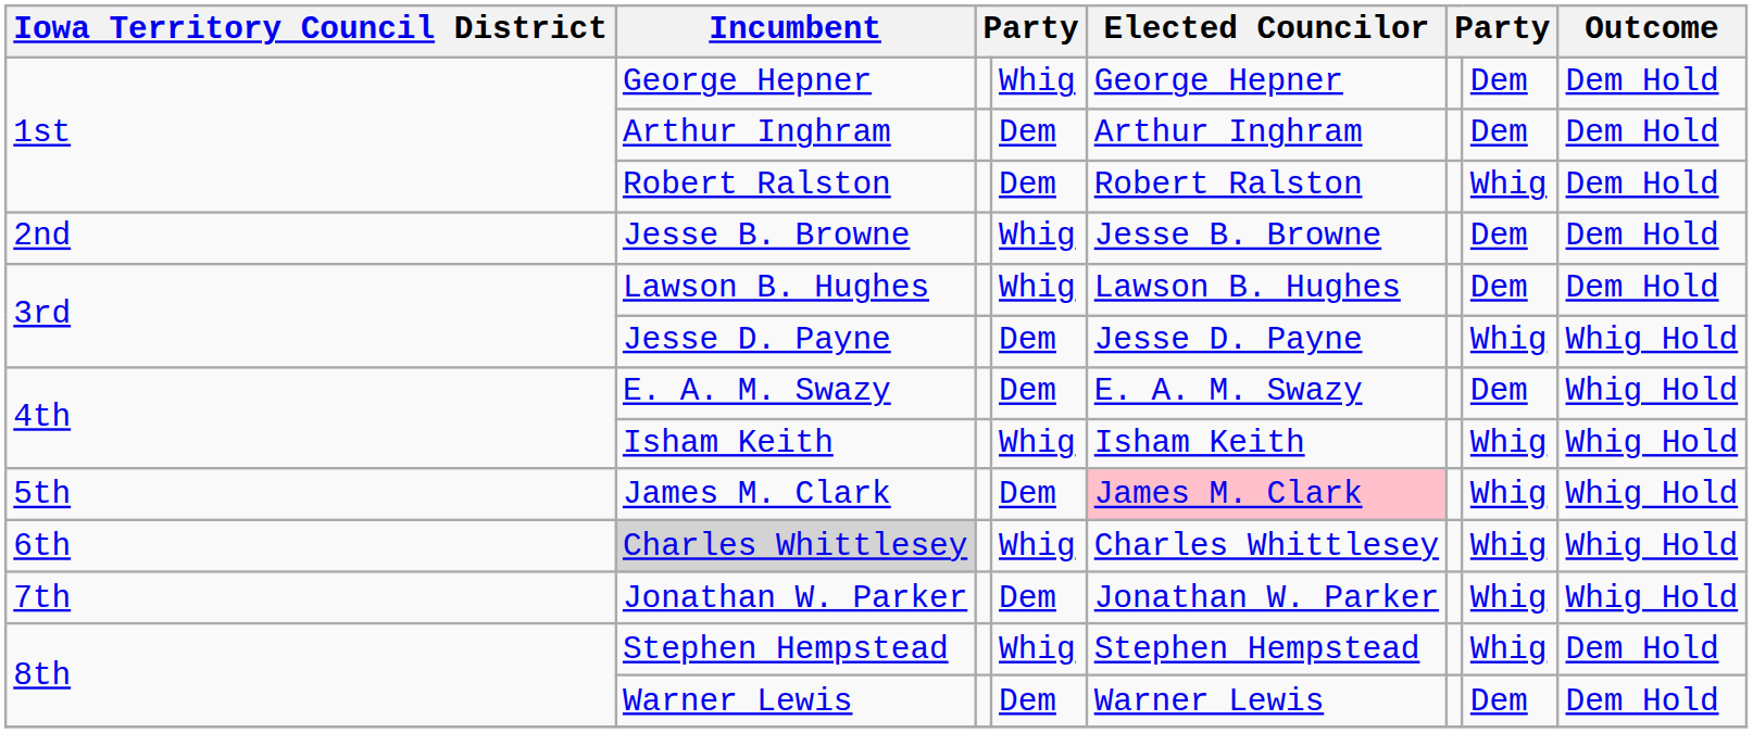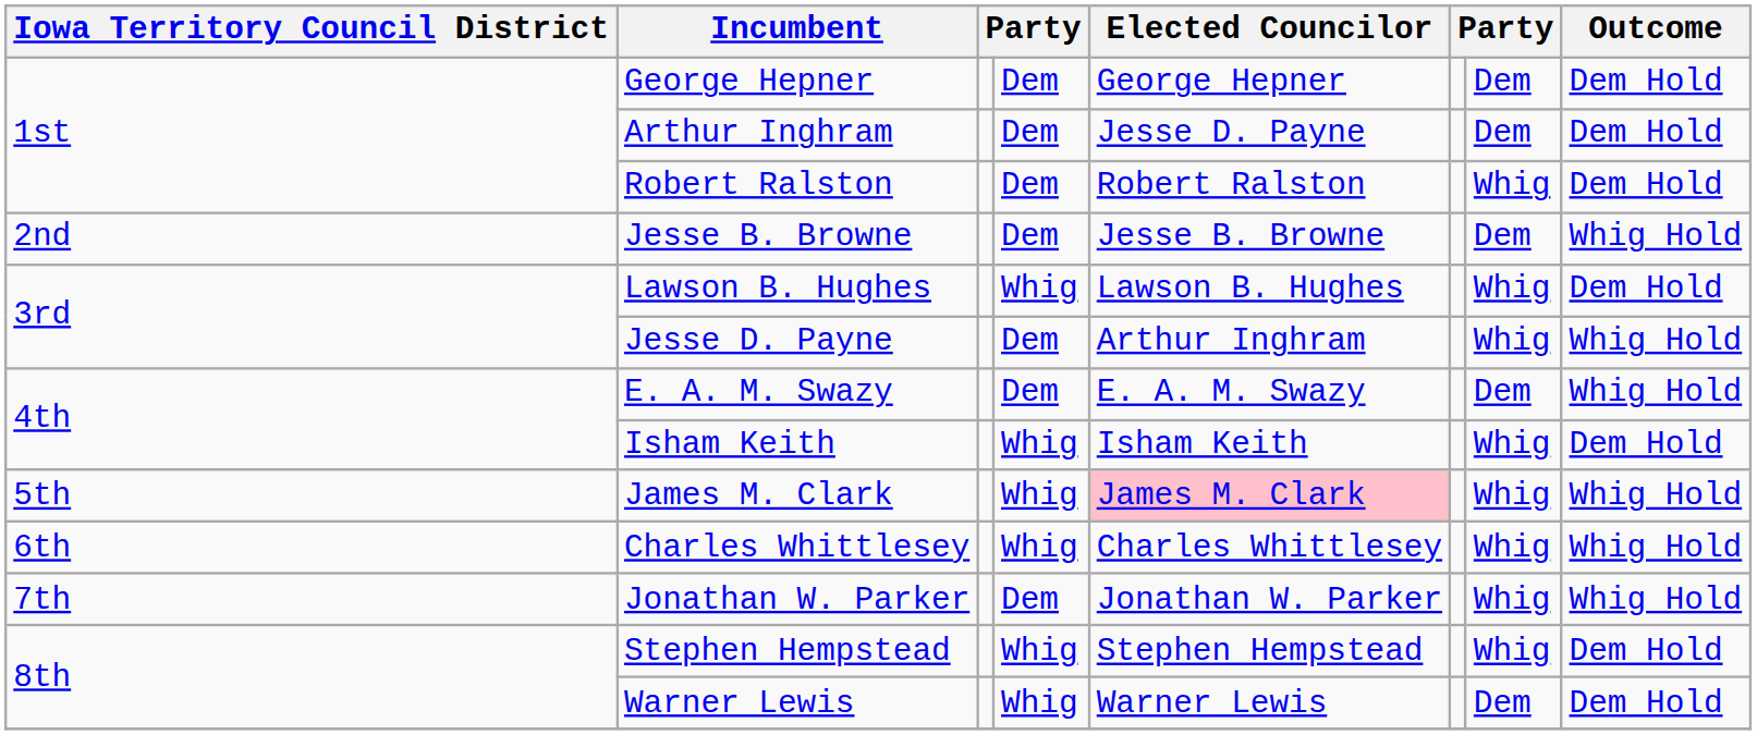row 2 | column 4: Whig -> Dem
row 3 | Elected Councilor: Arthur Inghram -> Jesse D. Payne
row 5 | column 4: Whig -> Dem
row 5 | Outcome: Dem Hold -> Whig Hold
row 6 | column 7: Dem -> Whig
row 7 | Elected Councilor: Jesse D. Payne -> Arthur Inghram
row 9 | Outcome: Whig Hold -> Dem Hold
row 10 | column 4: Dem -> Whig
row 11 | Incumbent: lightgrey background -> no background
row 14 | column 4: Dem -> Whig
